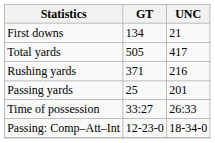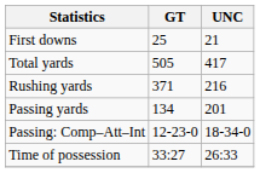First downs | GT: 134 -> 25
Passing yards | GT: 25 -> 134
rows swapped: Passing: Comp–Att–Int <-> Time of possession
